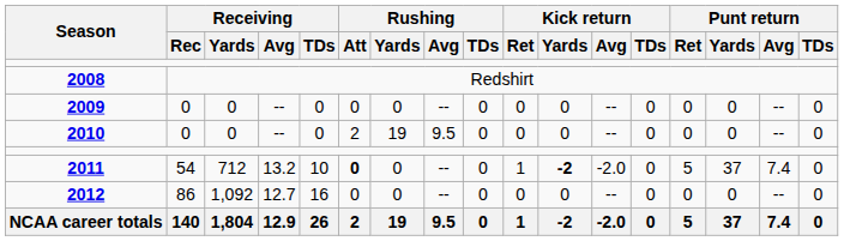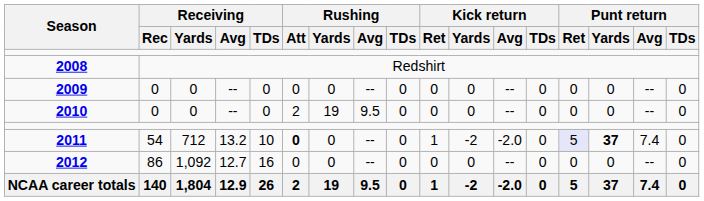2011 | Kick return / Yards: bold -> normal
2011 | Punt return / Ret: no background -> lavender background
2011 | Punt return / Yards: normal -> bold
